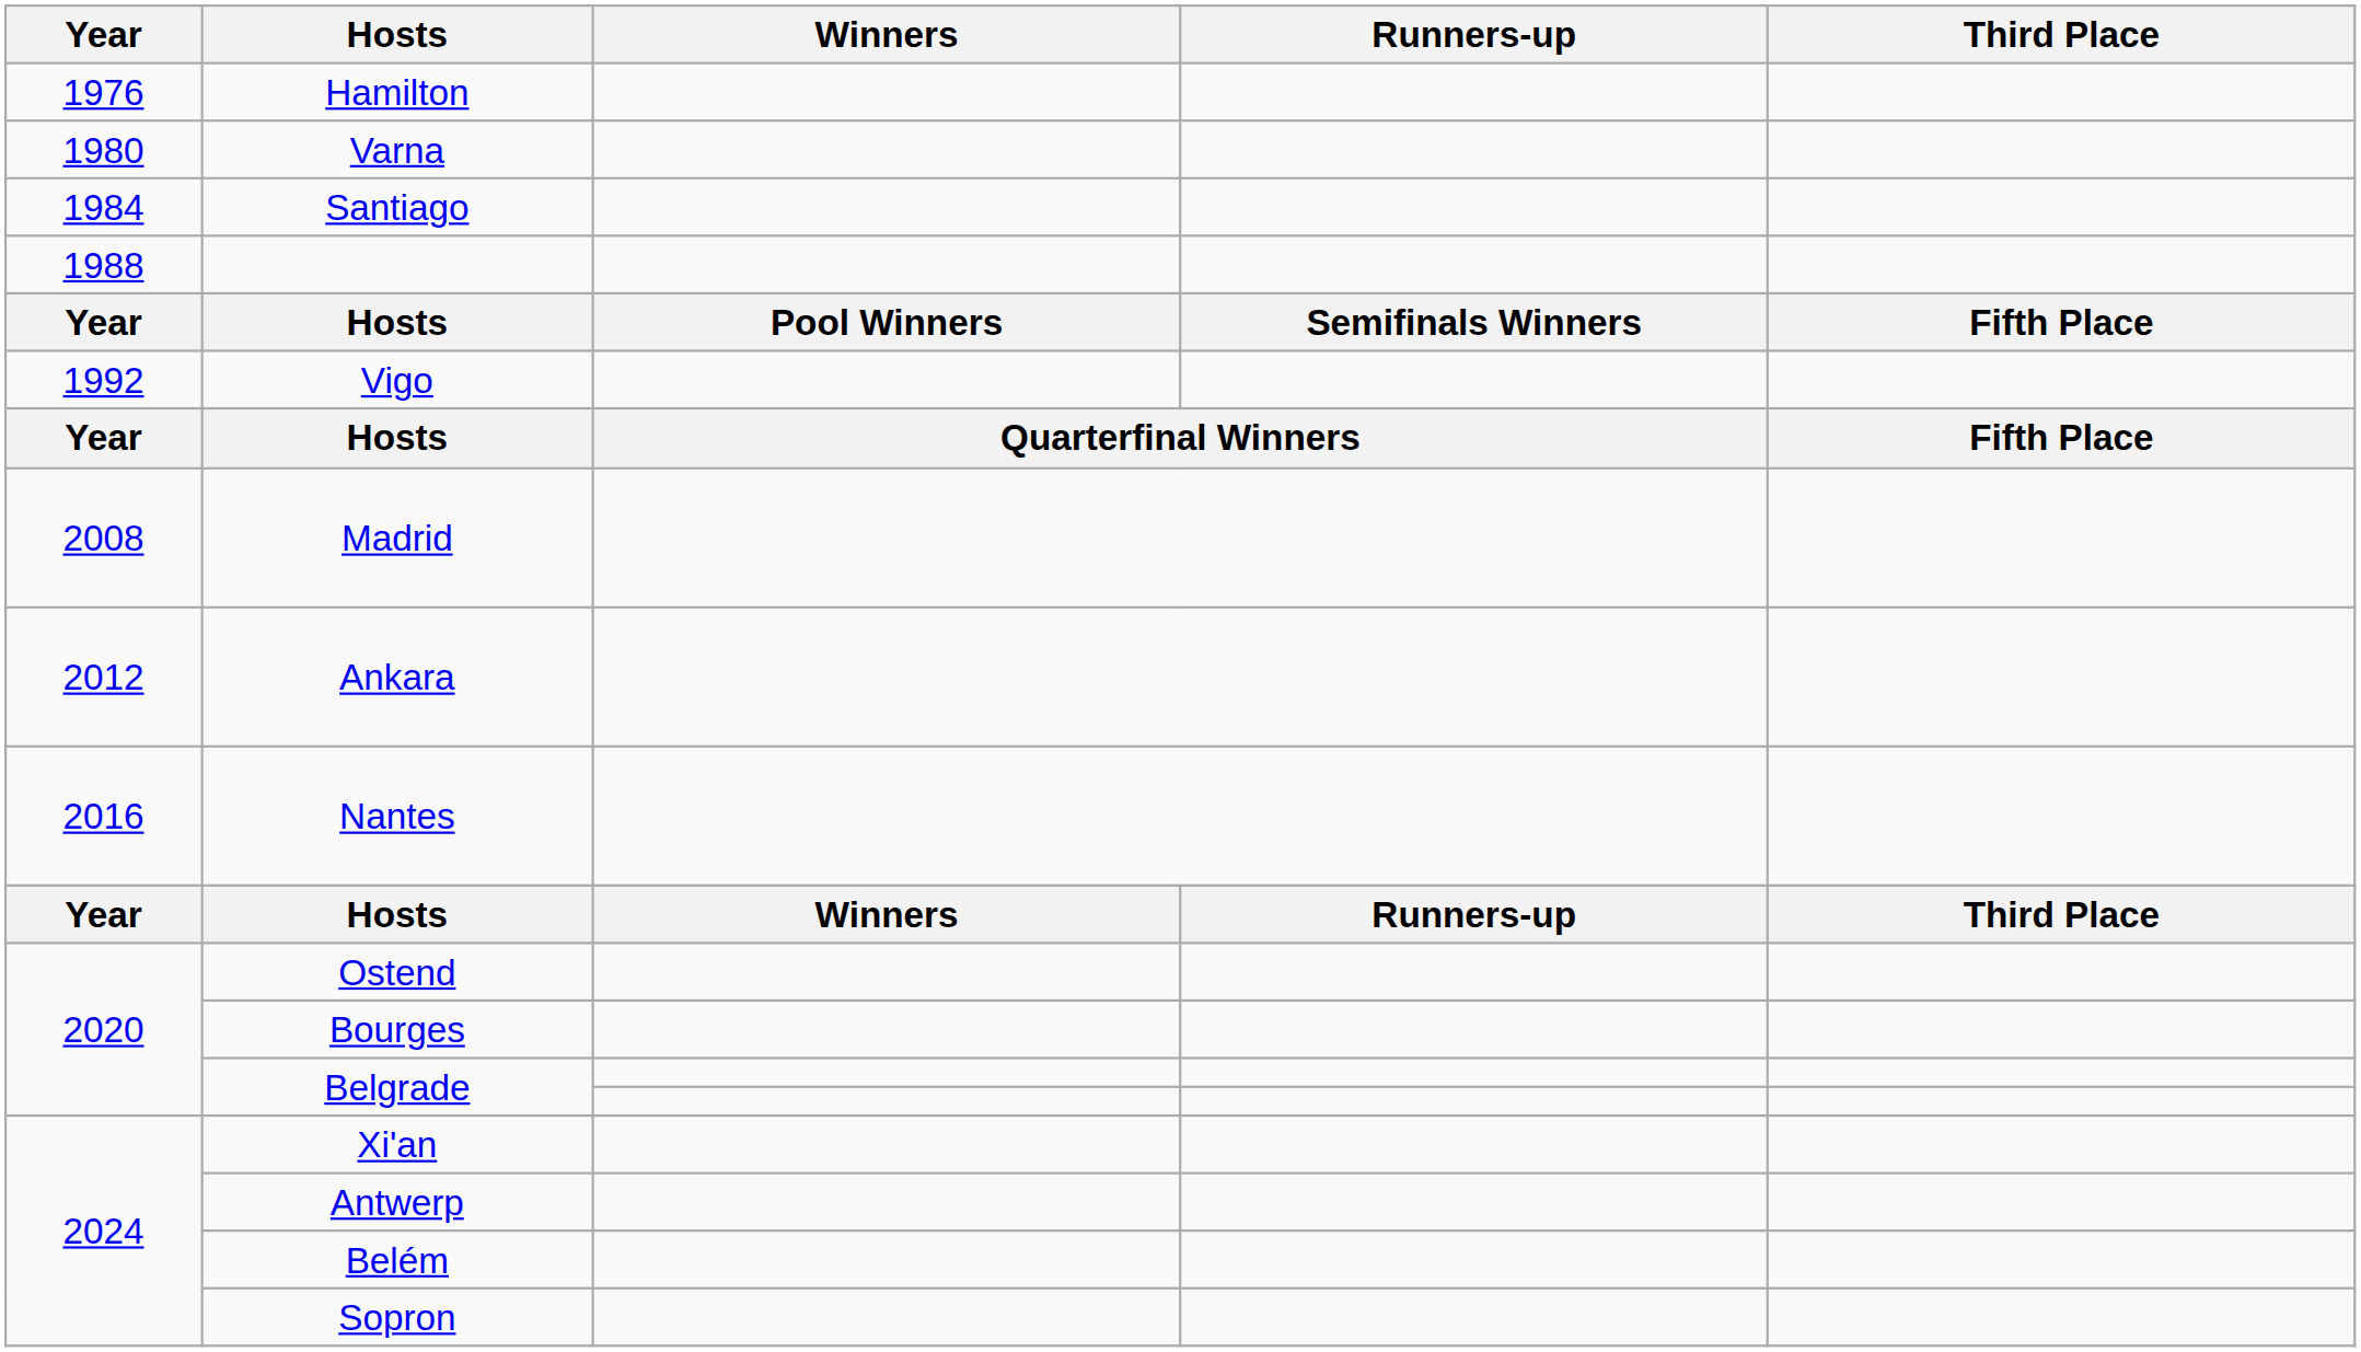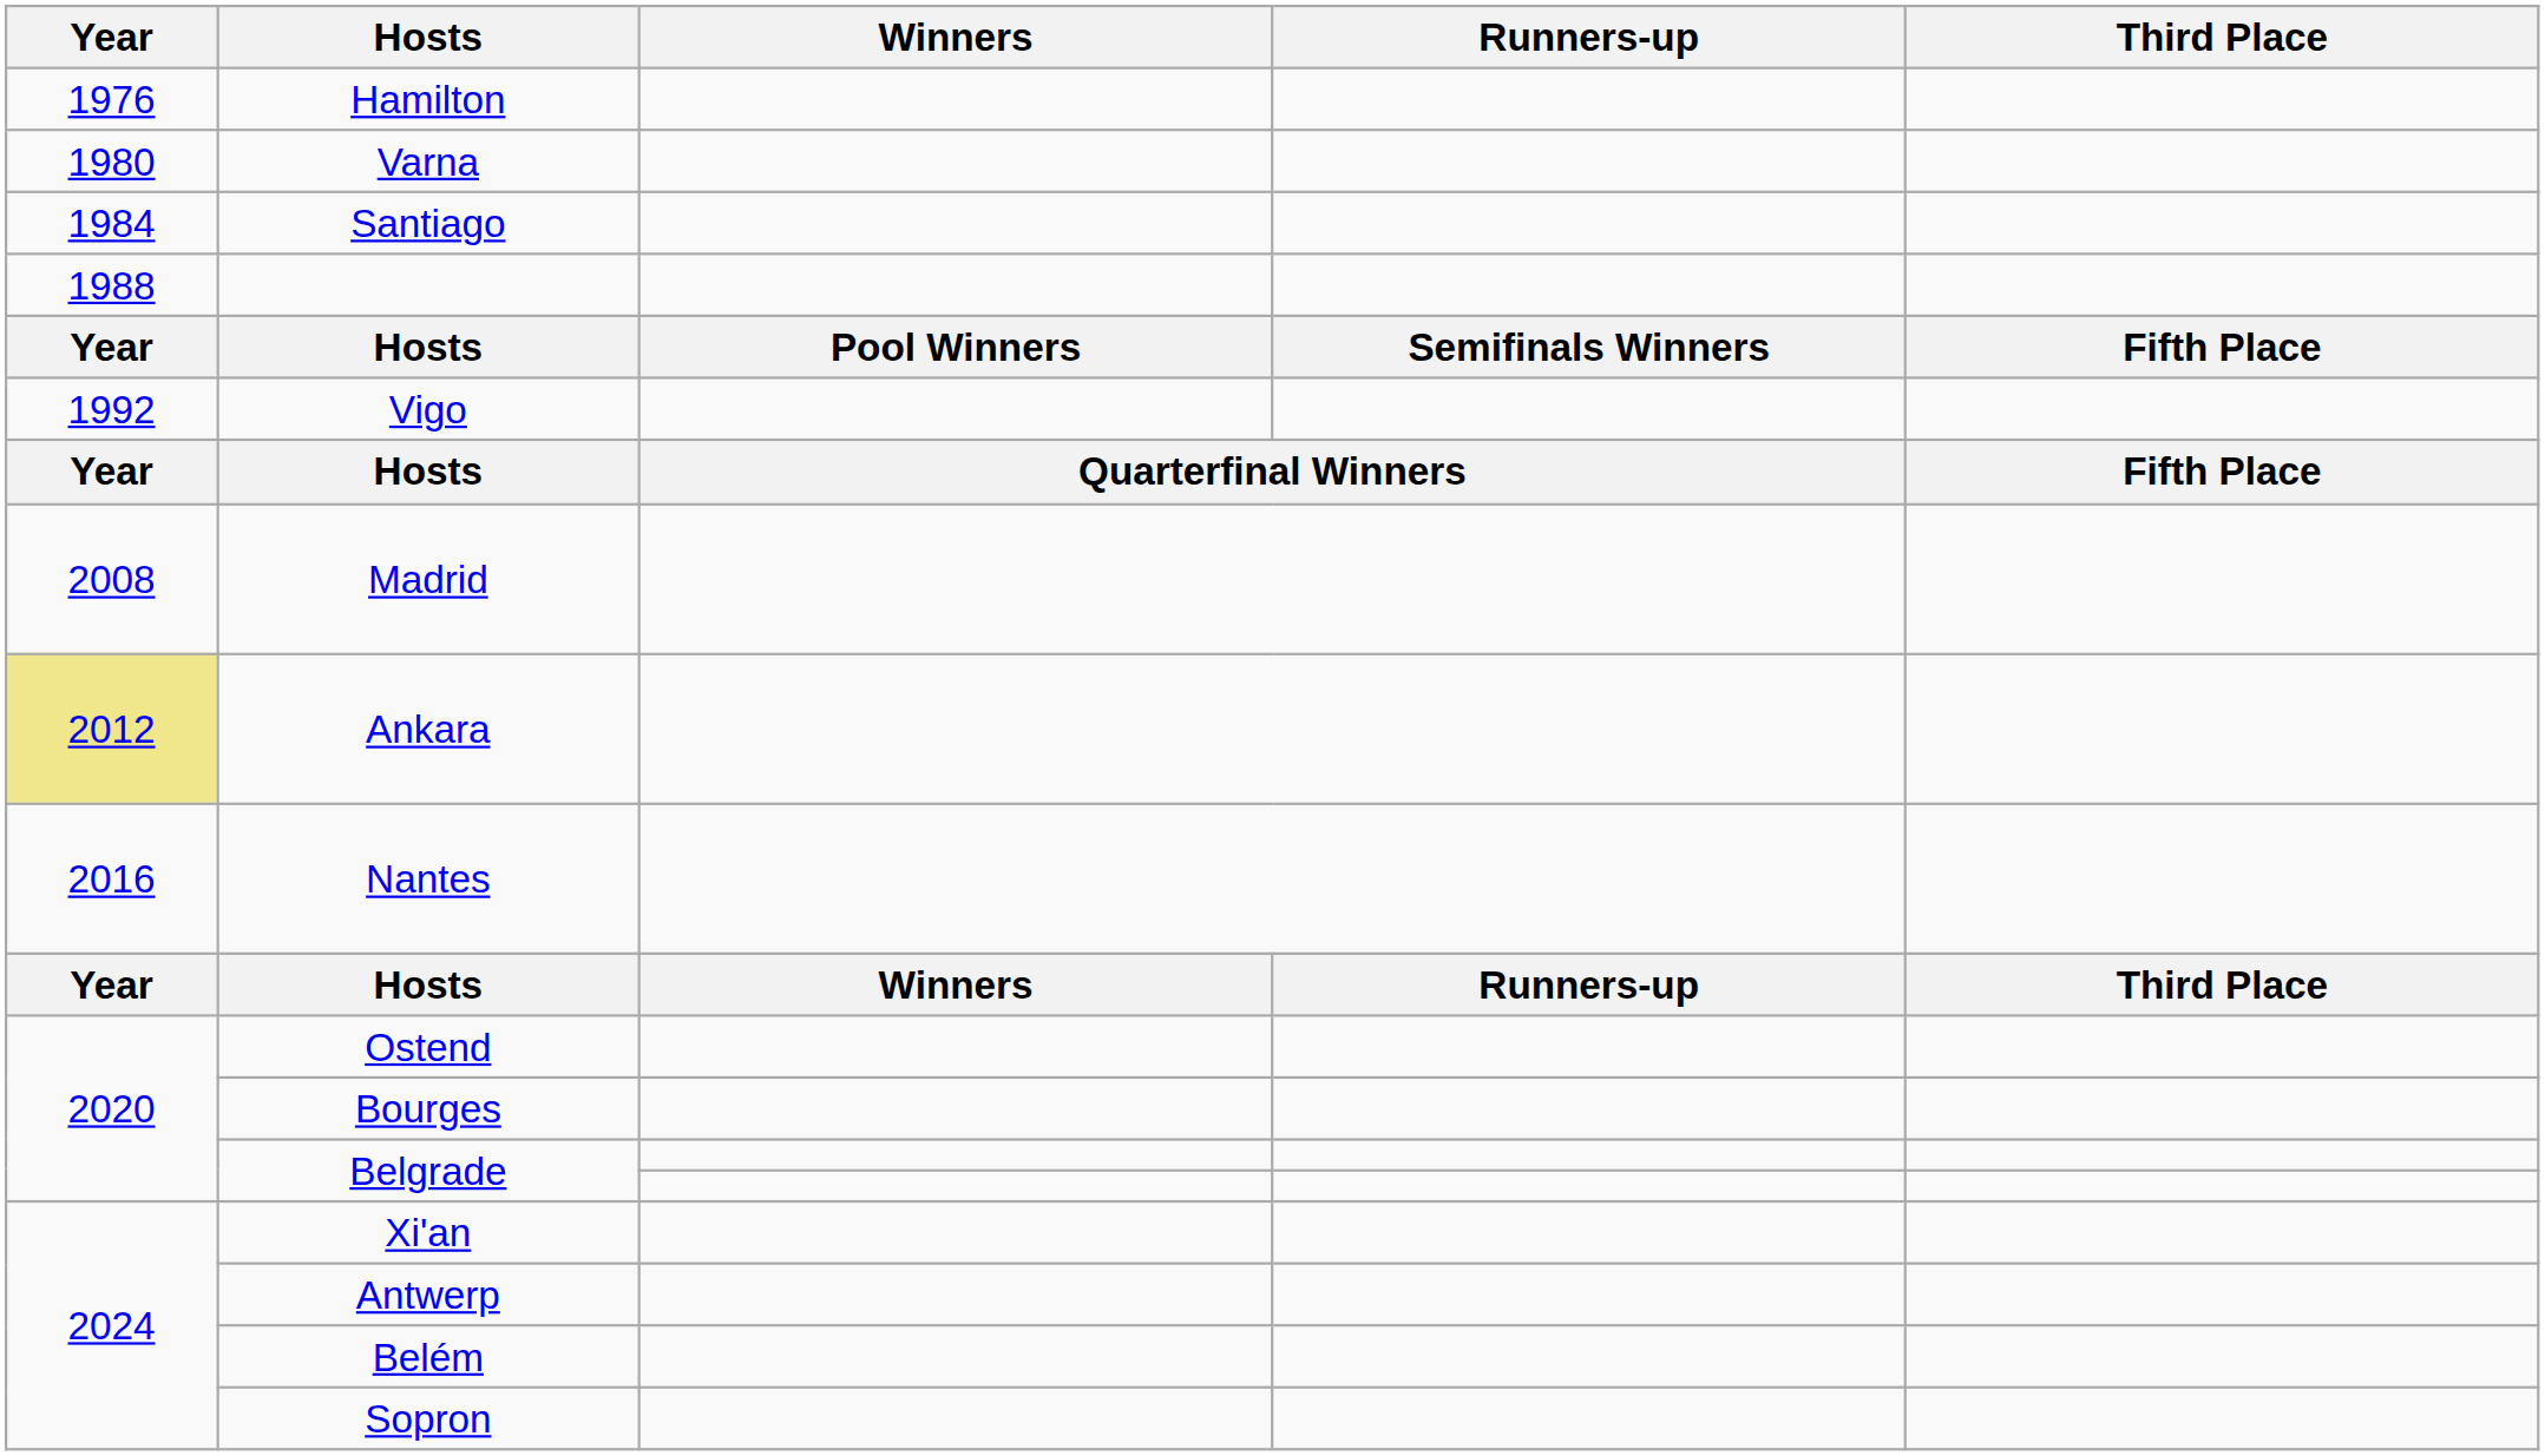Ankara | Year: no background -> khaki background
